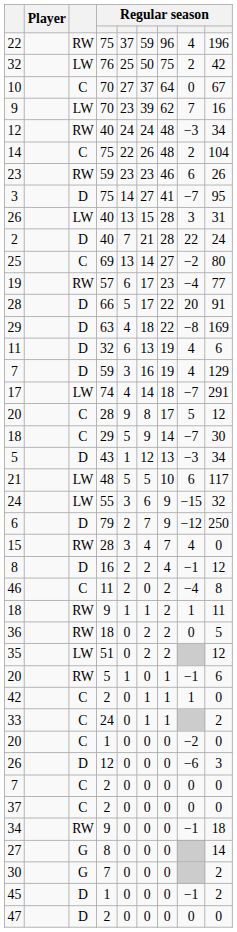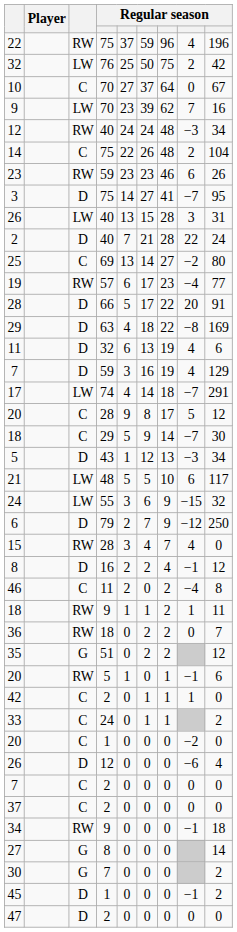36 | column 9: 5 -> 7
35 | column 3: LW -> G
26 / 12 | column 9: 3 -> 4
